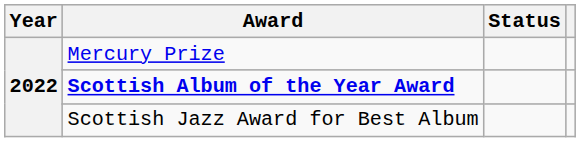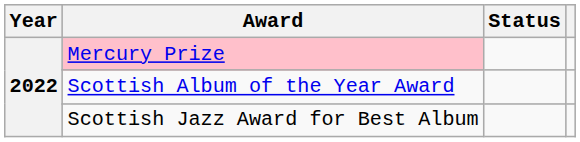Mercury Prize | Award: no background -> pink background
Scottish Album of the Year Award | Award: bold -> normal
